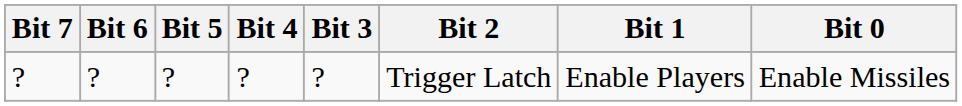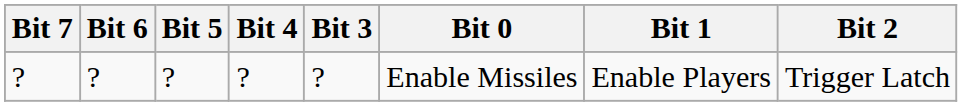columns swapped: Bit 2 <-> Bit 0
